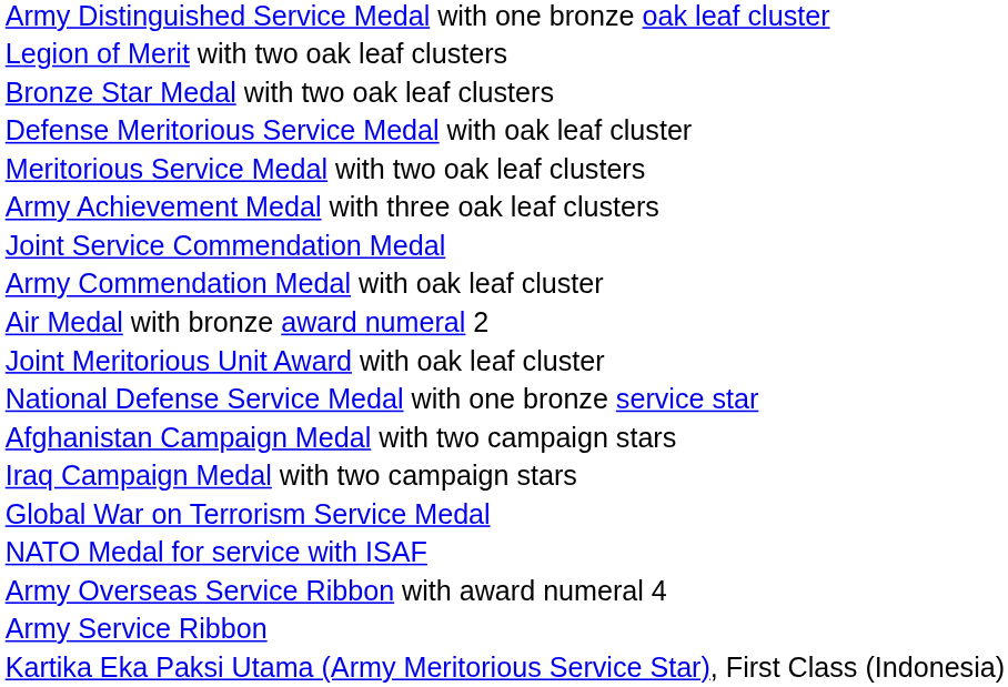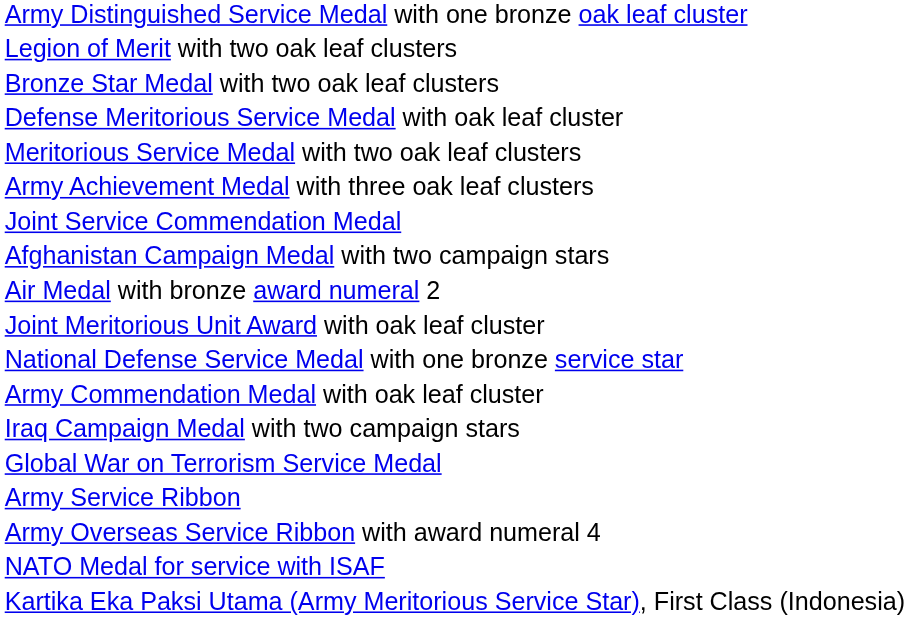row 8 | column 1: Army Commendation Medal with oak leaf cluster -> Afghanistan Campaign Medal with two campaign stars
row 12 | column 1: Afghanistan Campaign Medal with two campaign stars -> Army Commendation Medal with oak leaf cluster
row 15 | column 1: NATO Medal for service with ISAF -> Army Service Ribbon
row 17 | column 1: Army Service Ribbon -> NATO Medal for service with ISAF
